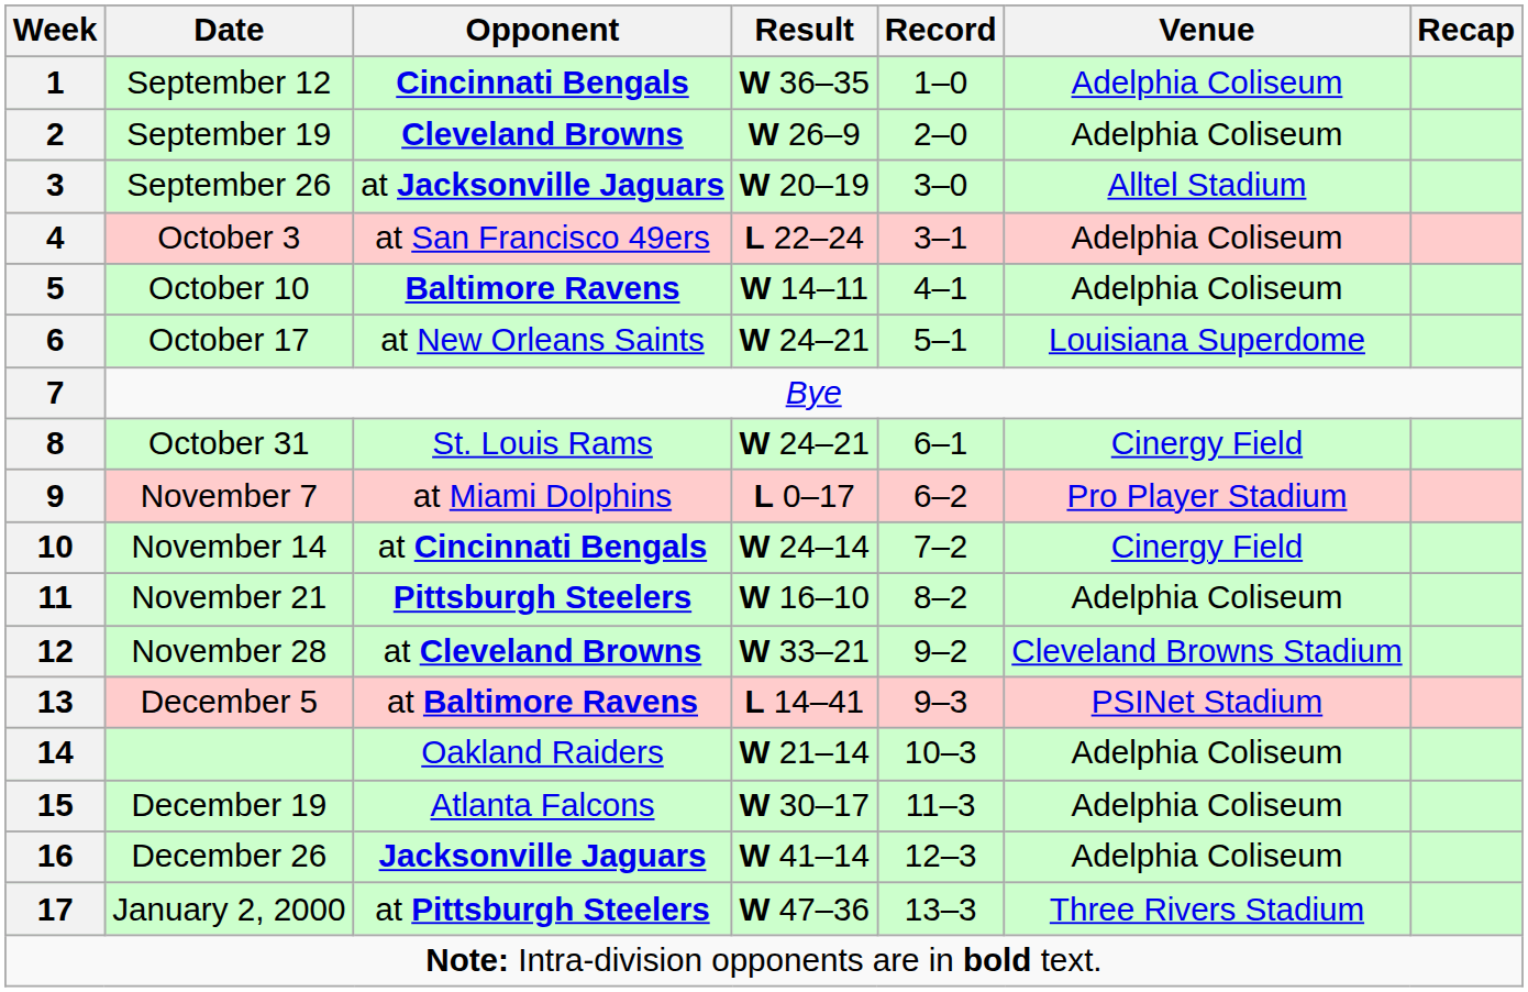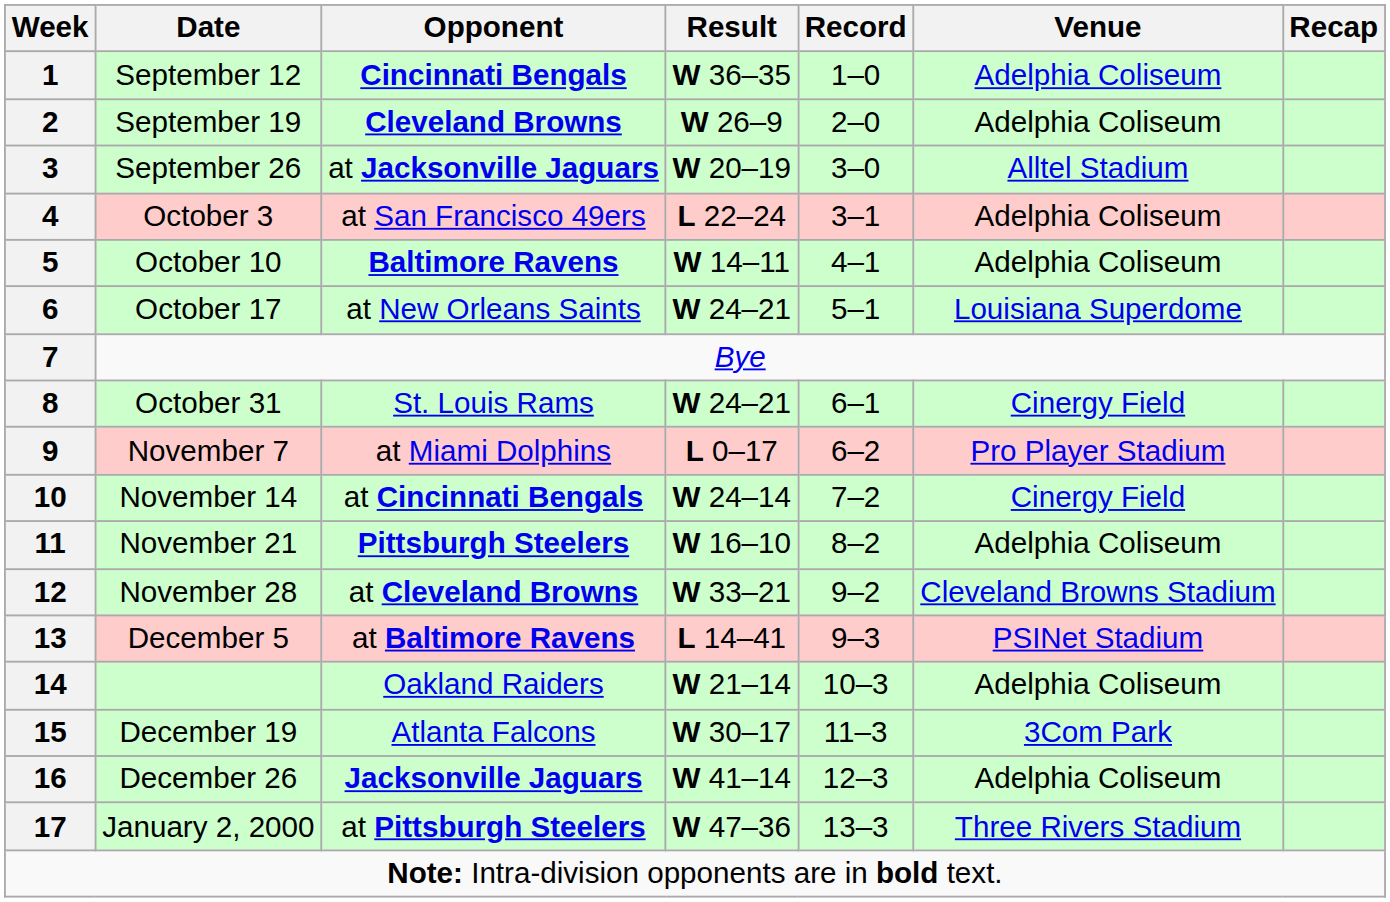15 | Venue: Adelphia Coliseum -> 3Com Park
